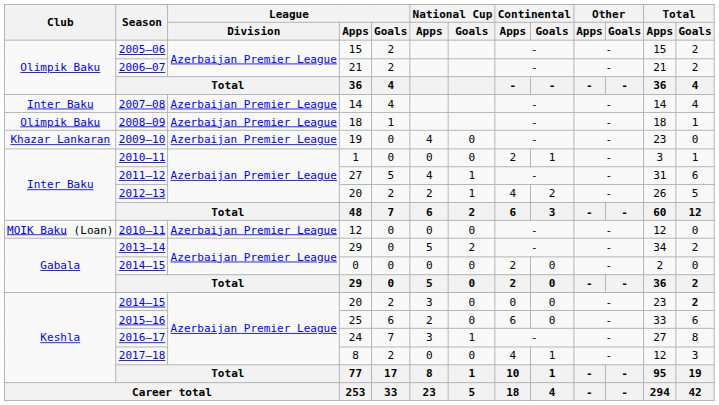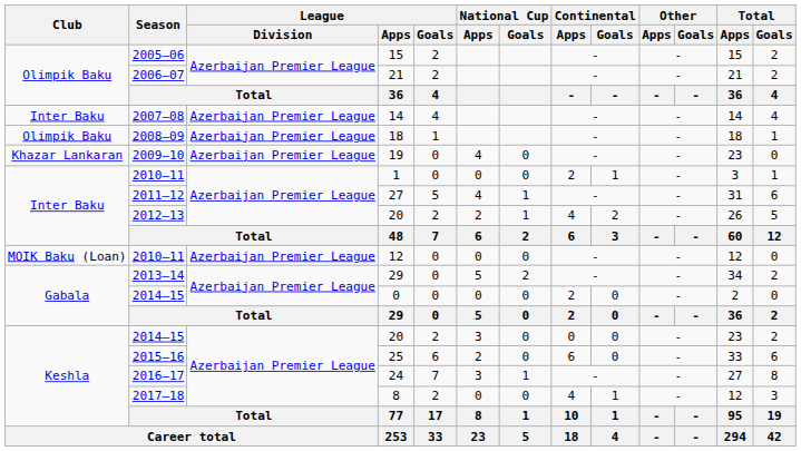2014–15 / 20 | Total / Goals: bold -> normal
